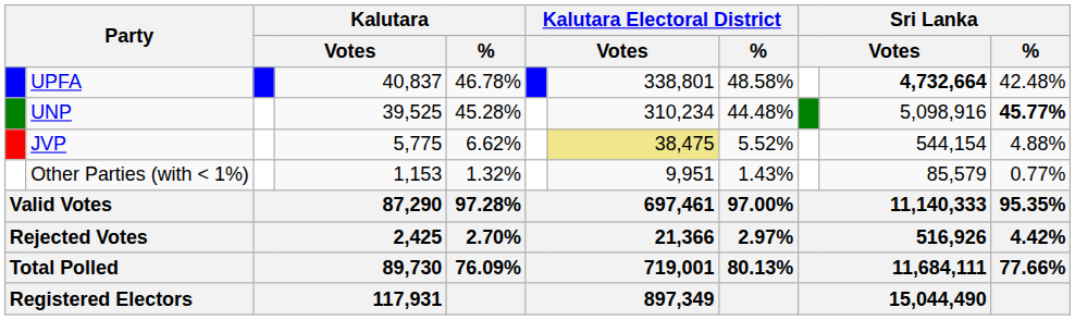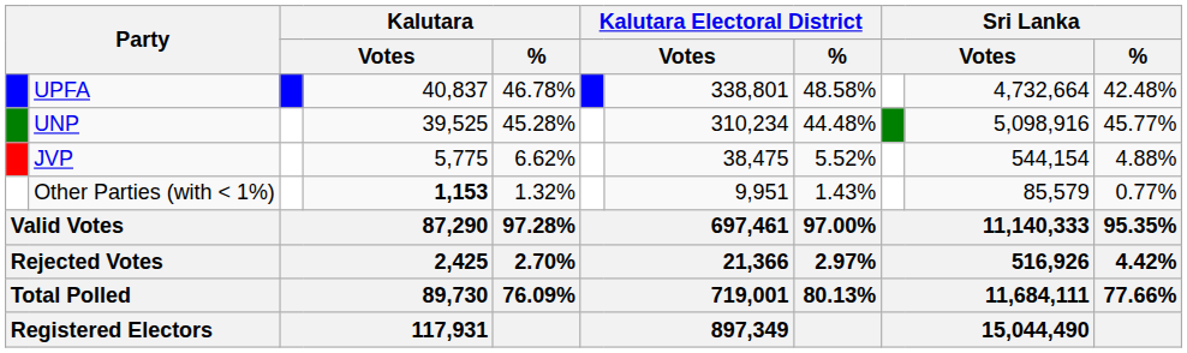UPFA | column 10: bold -> normal
UNP | Sri Lanka / %: bold -> normal
JVP | column 7: khaki background -> no background
Other Parties (with < 1%) | column 4: normal -> bold
